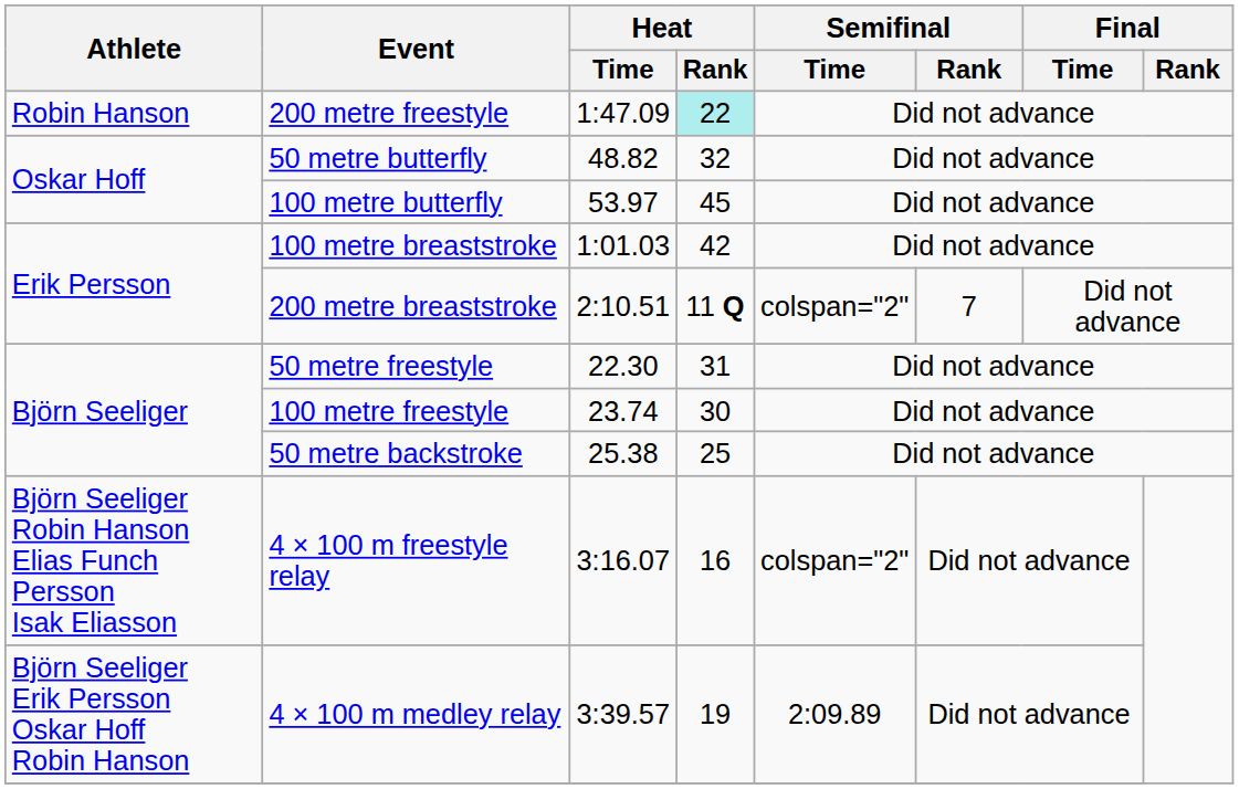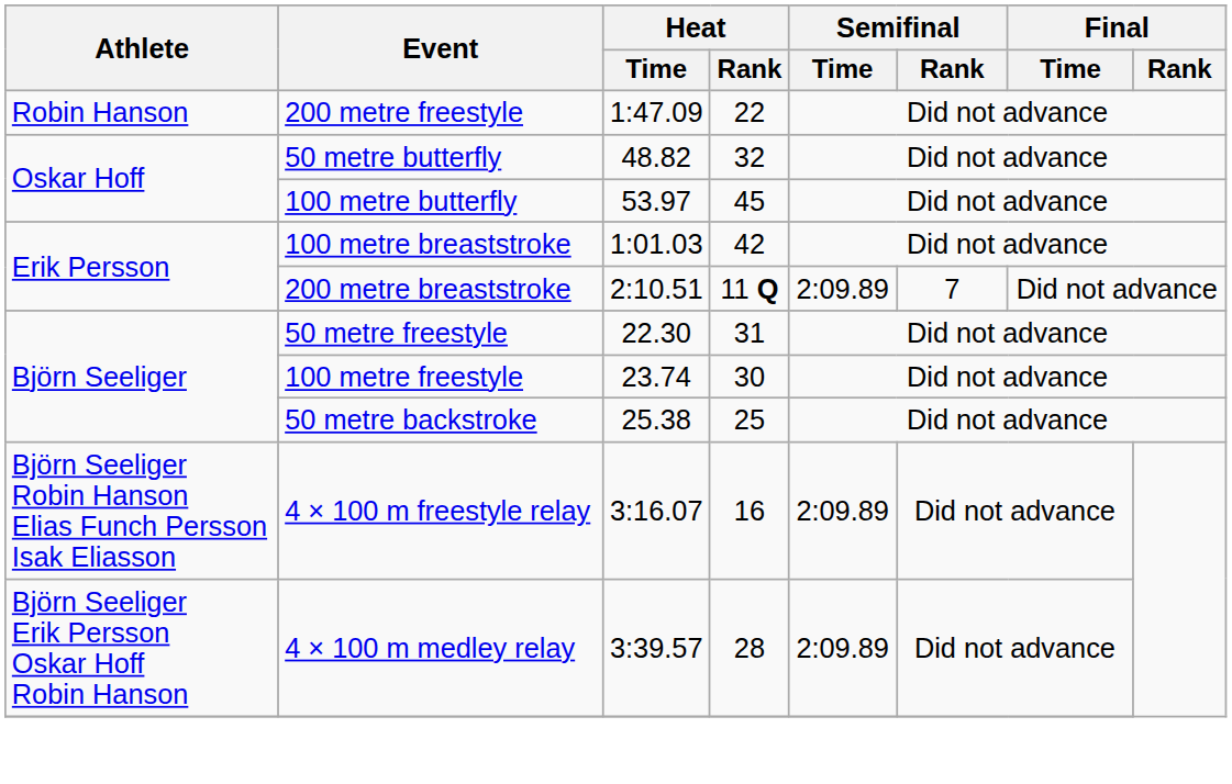200 metre freestyle | Heat / Rank: paleturquoise background -> no background
200 metre breaststroke | Semifinal / Time: colspan="2" -> 2:09.89
4 × 100 m freestyle relay | Semifinal / Time: colspan="2" -> 2:09.89
4 × 100 m medley relay | Heat / Rank: 19 -> 28
